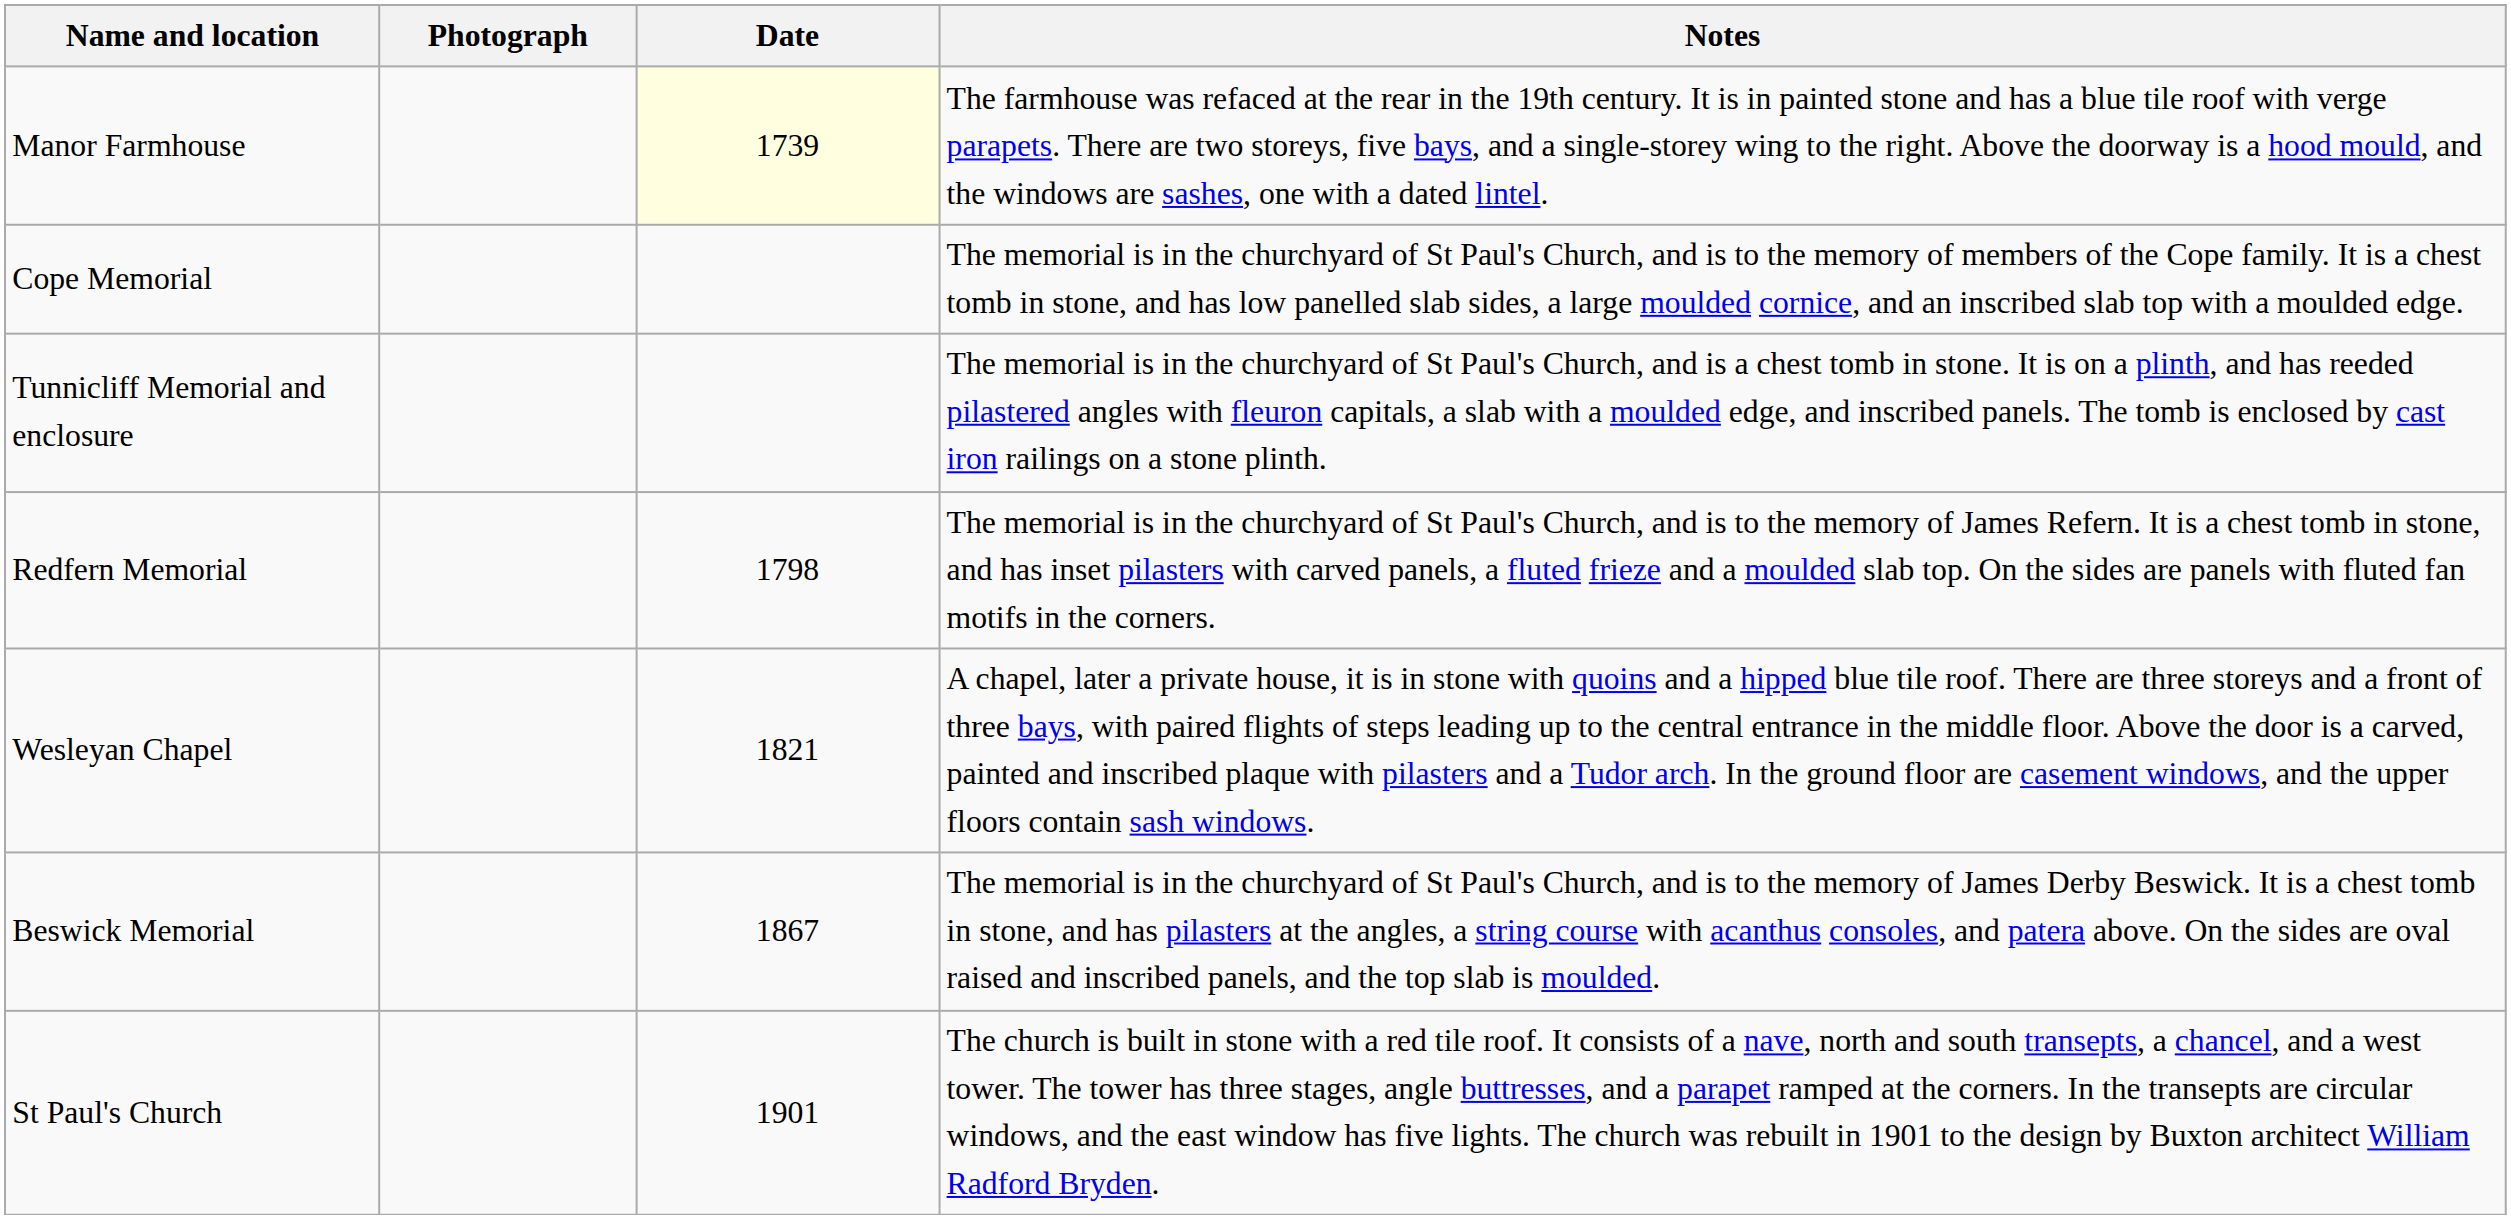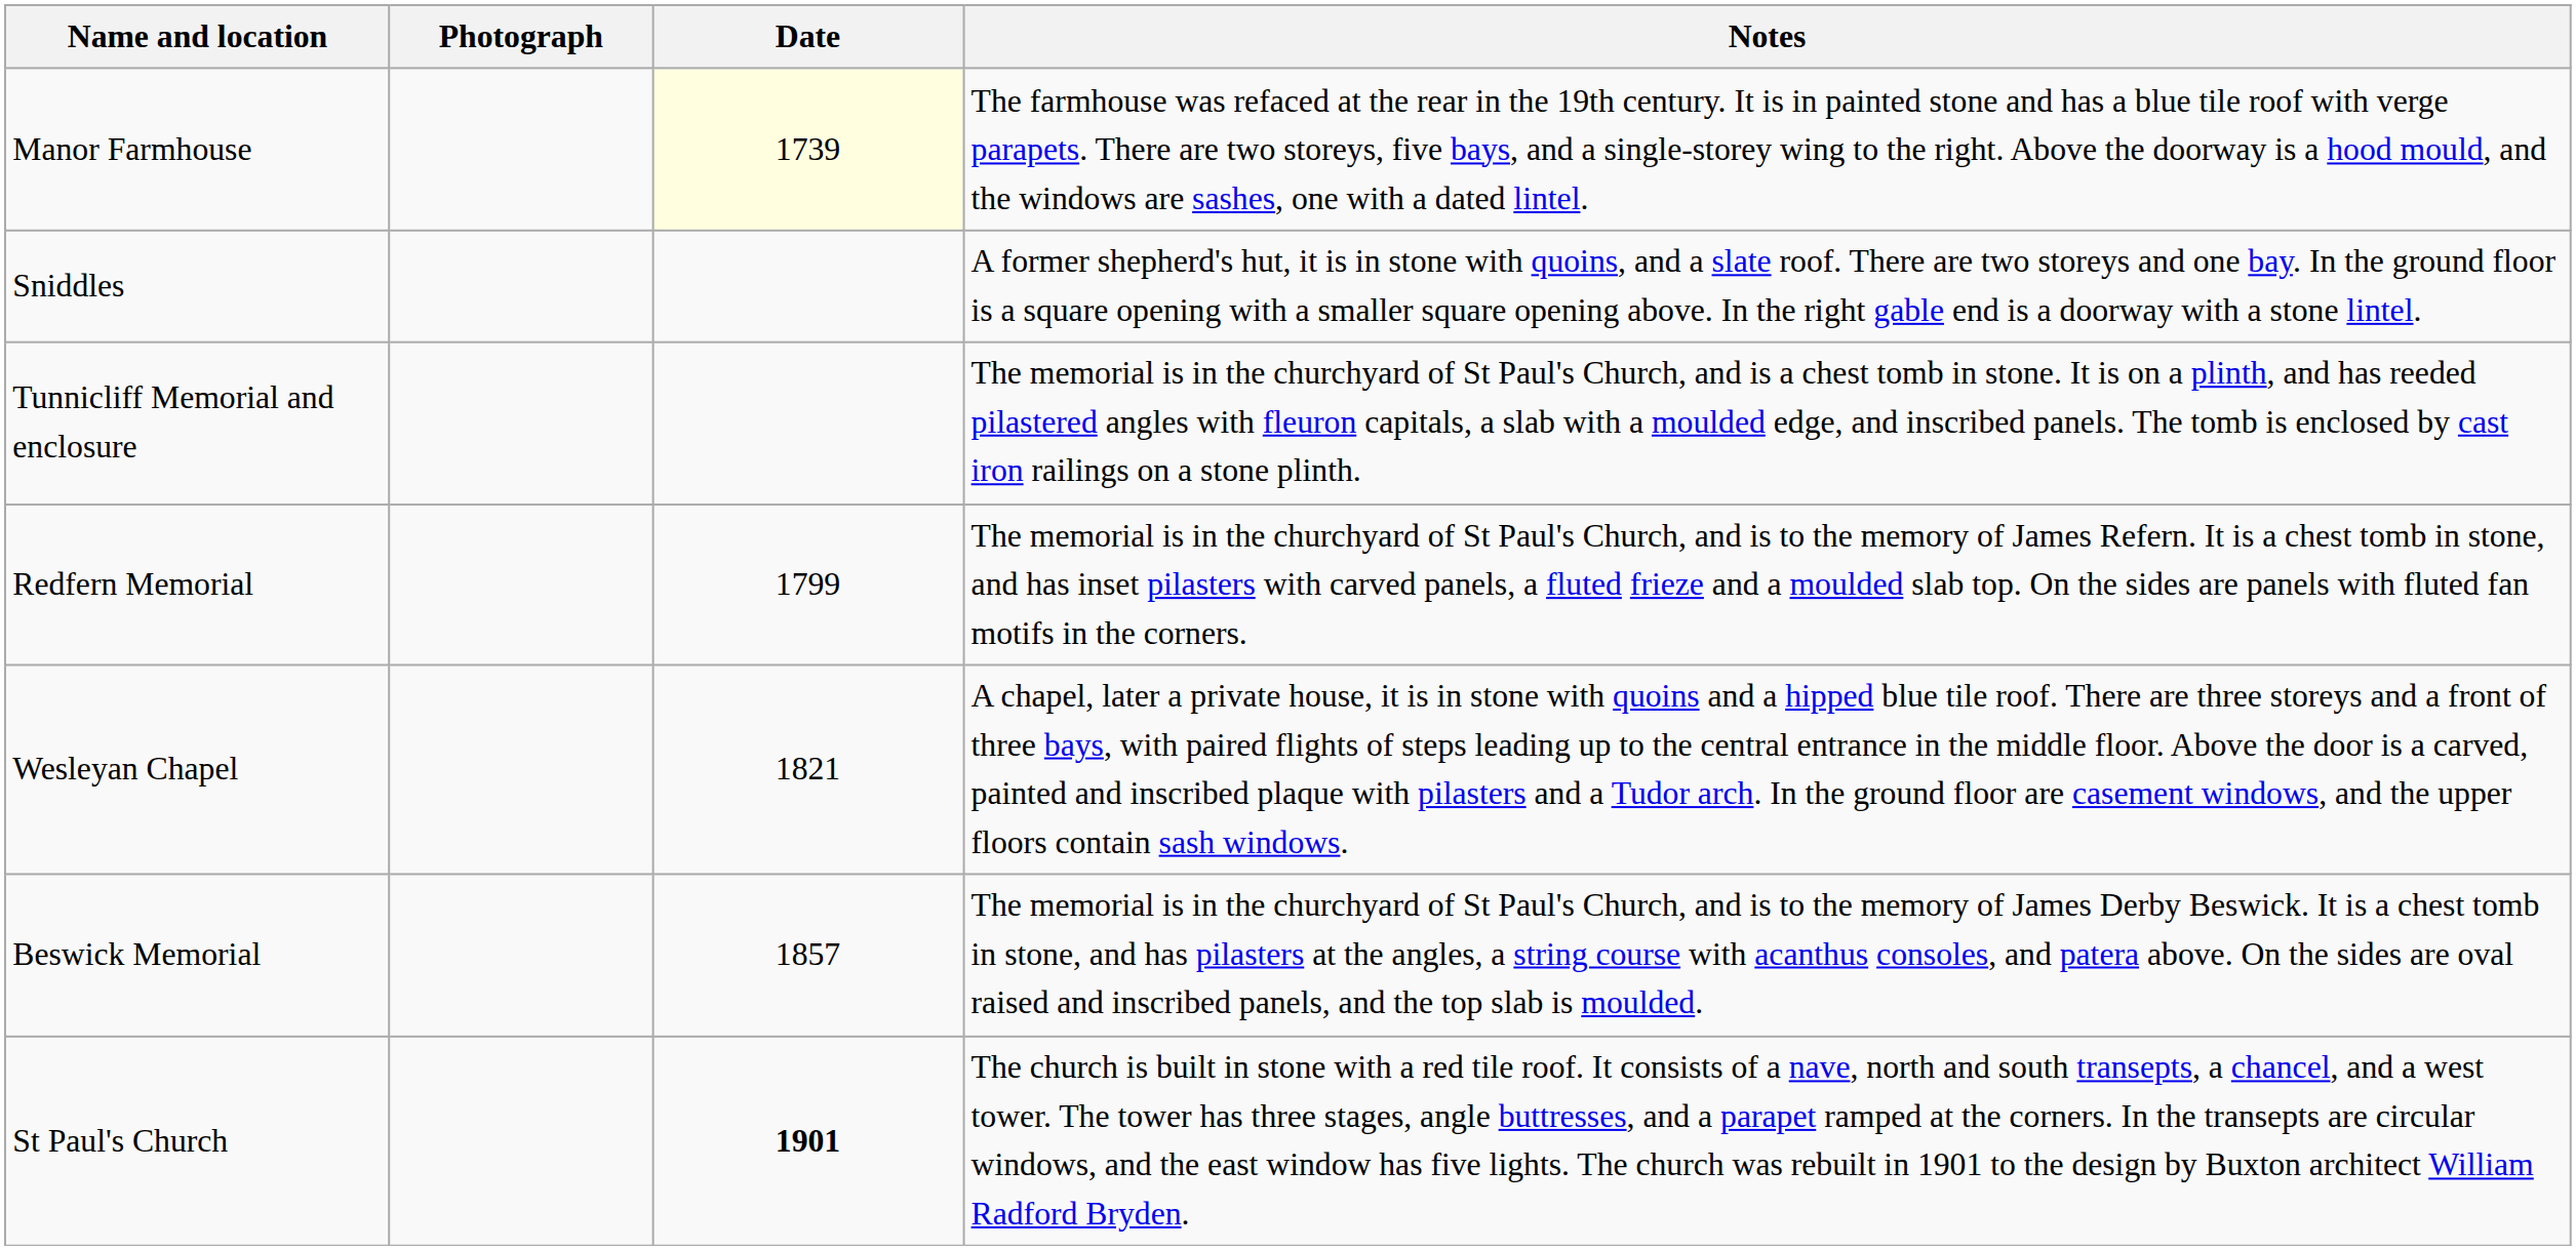- row: Cope Memorial | The memorial is in the churchyard of St Paul's Church, and is to the memory of members of the Cope family. It is a chest tomb in stone, and has low panelled slab sides, a large moulded cornice, and an inscribed slab top with a moulded edge.
+ row: Sniddles | A former shepherd's hut, it is in stone with quoins, and a slate roof. There are two storeys and one bay. In the ground floor is a square opening with a smaller square opening above. In the right gable end is a doorway with a stone lintel.
Redfern Memorial | Date: 1798 -> 1799
Beswick Memorial | Date: 1867 -> 1857
St Paul's Church | Date: normal -> bold
